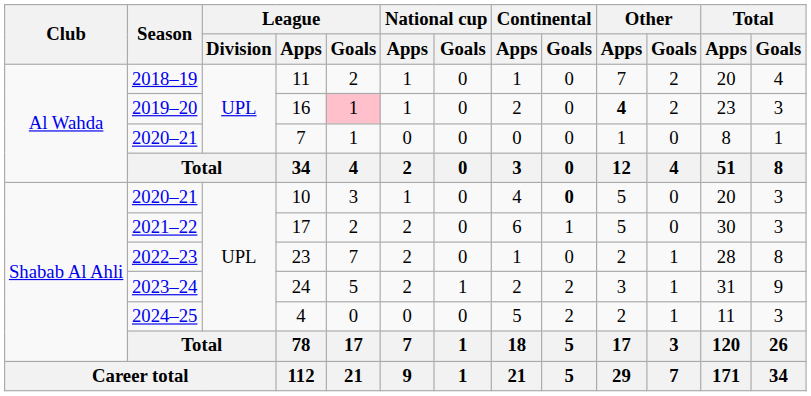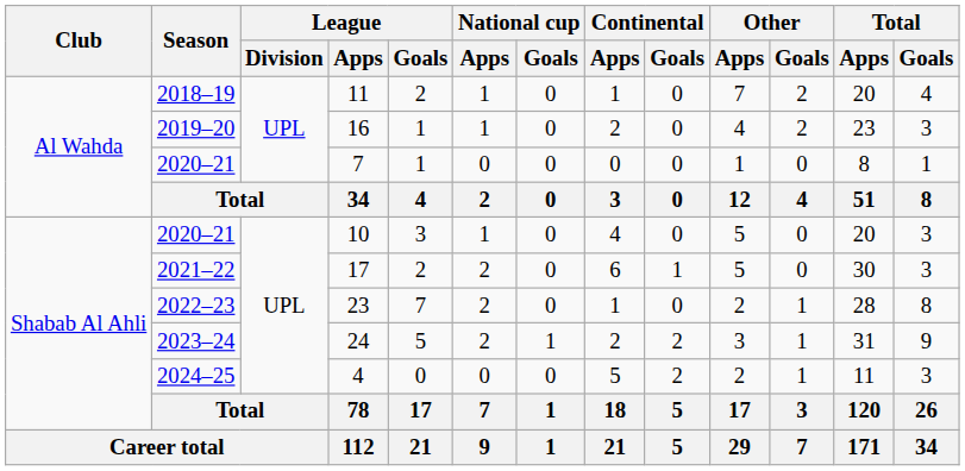16 | League / Goals: pink background -> no background
16 | Other / Apps: bold -> normal
10 | Continental / Goals: bold -> normal
